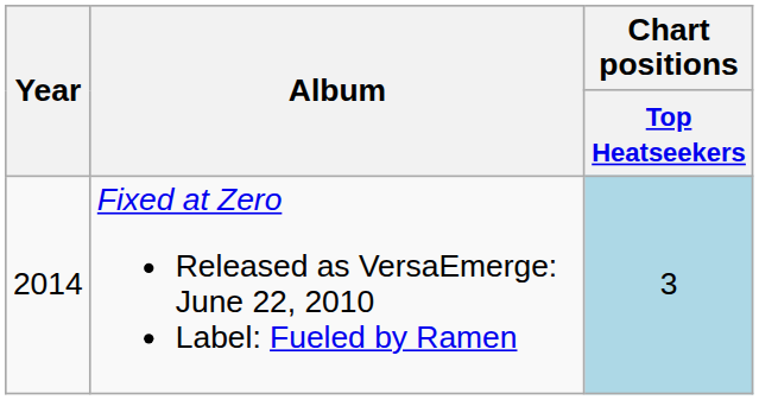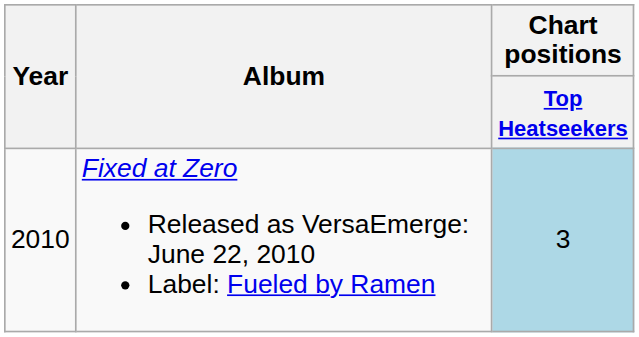row 3 | Year: 2014 -> 2010
